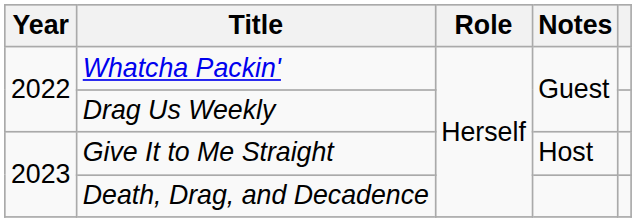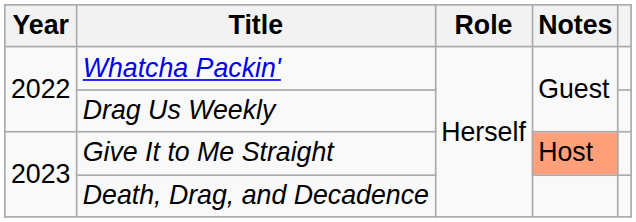Give It to Me Straight | Notes: no background -> lightsalmon background
